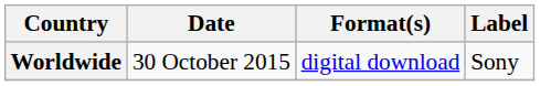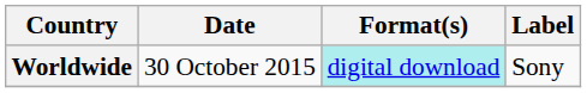Worldwide | Format(s): no background -> paleturquoise background
